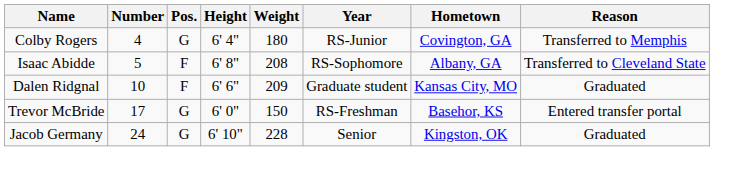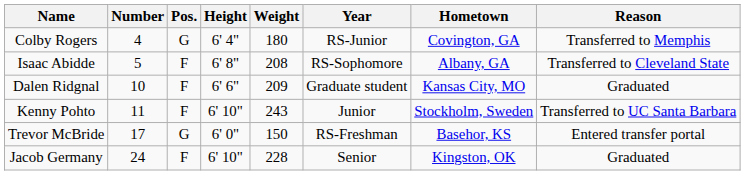+ row: Kenny Pohto | 11 | F | 6' 10" | 243 | Junior | Stockholm, Sweden | Transferred to UC Santa Barbara
Jacob Germany | Pos.: G -> F
